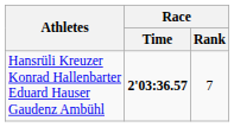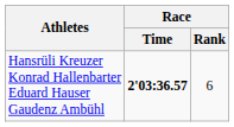row 3 | Race / Rank: 7 -> 6
